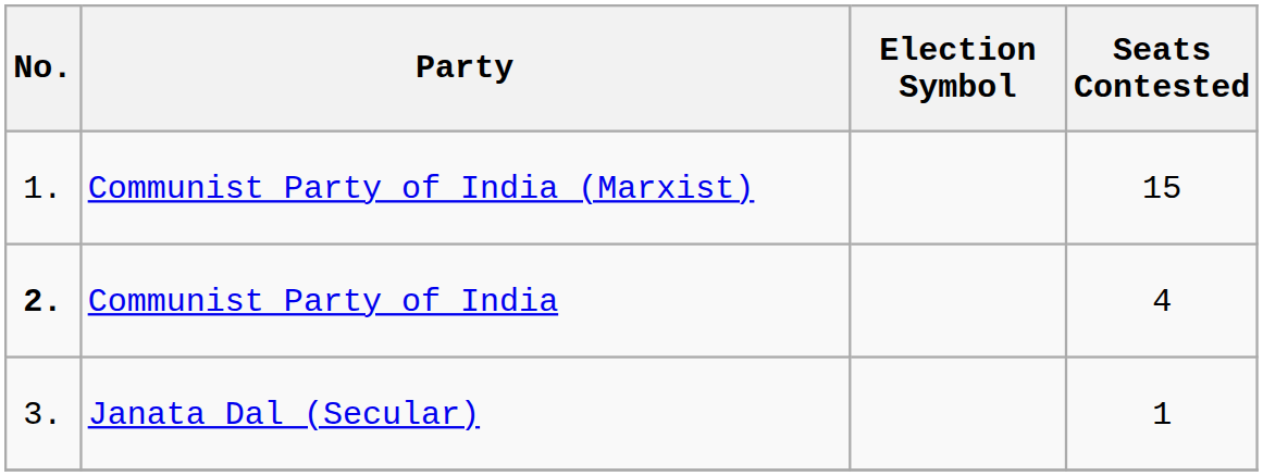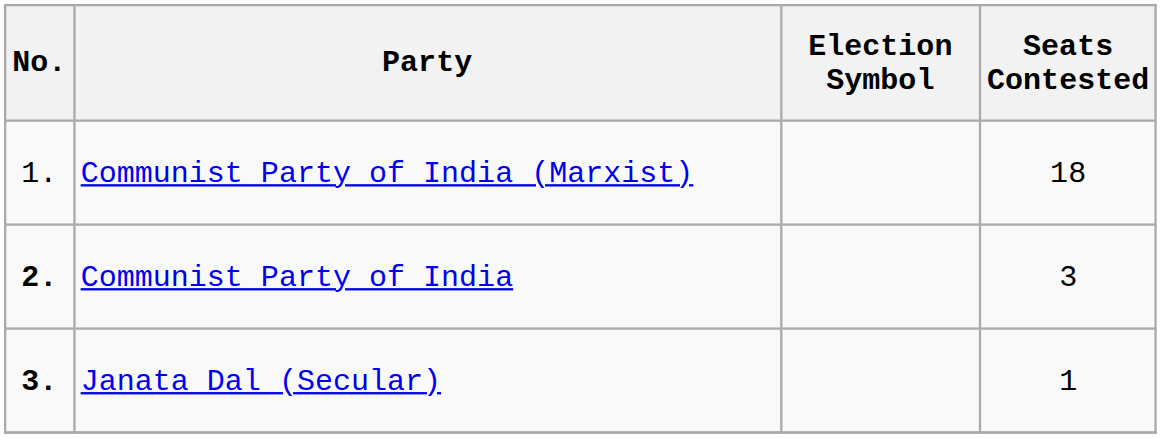Communist Party of India (Marxist) | Seats Contested: 15 -> 18
Communist Party of India | Seats Contested: 4 -> 3
Janata Dal (Secular) | No.: normal -> bold
